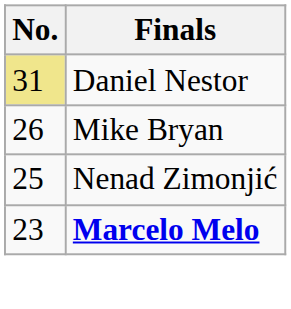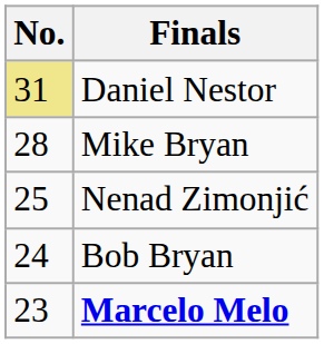Mike Bryan | No.: 26 -> 28
+ row: 24 | Bob Bryan
